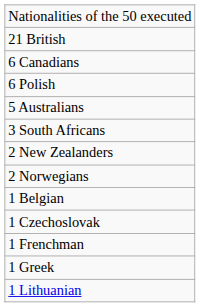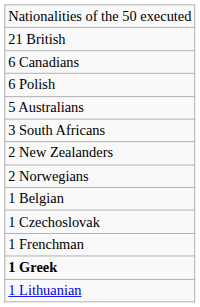row 12 | column 1: normal -> bold
